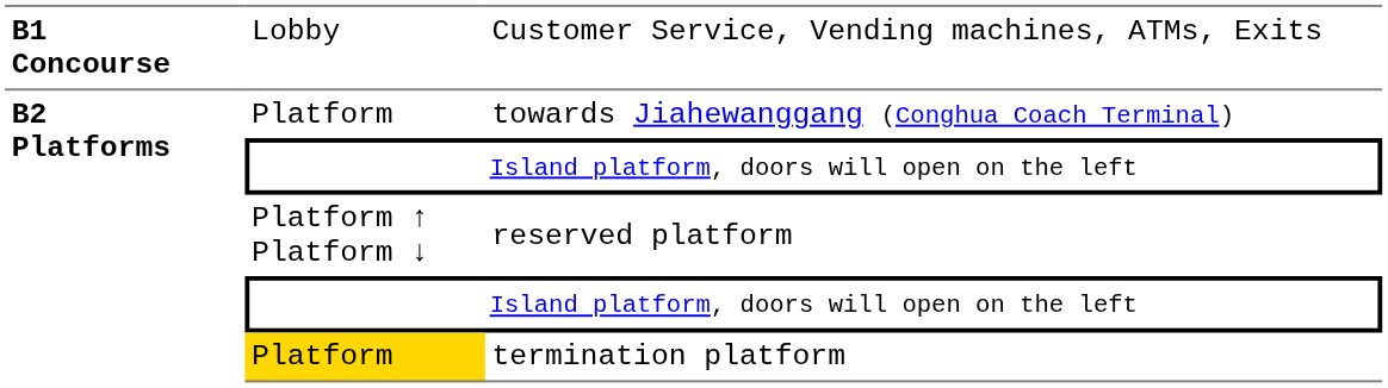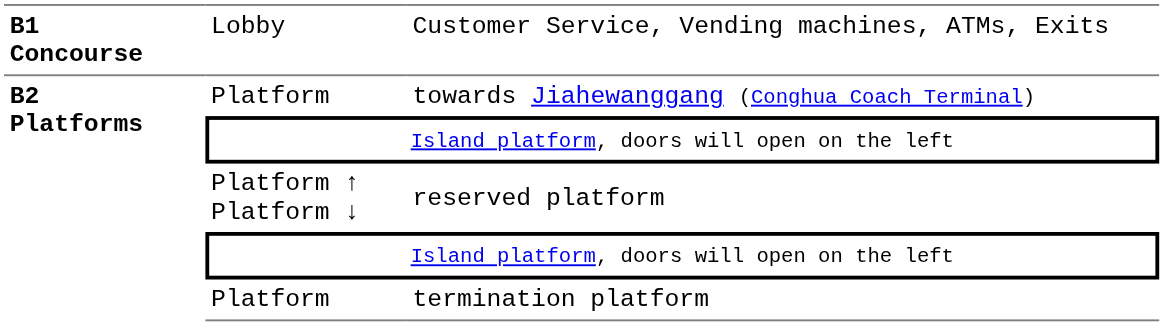termination platform | column 2: gold background -> no background
